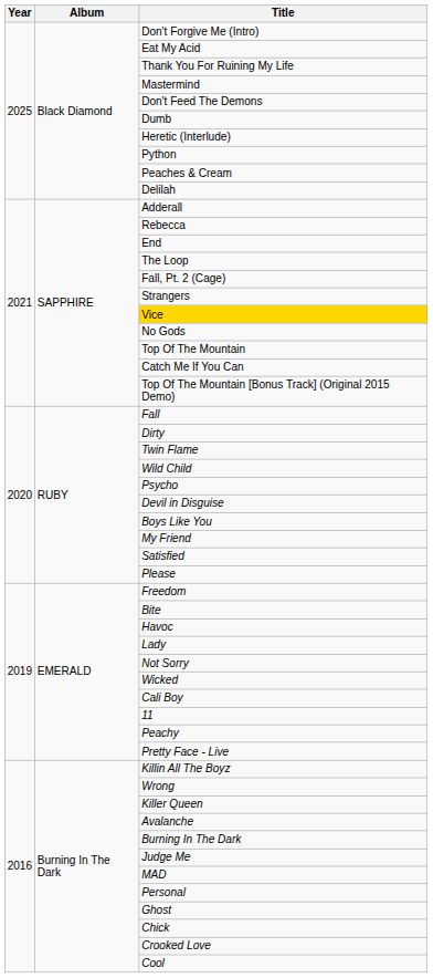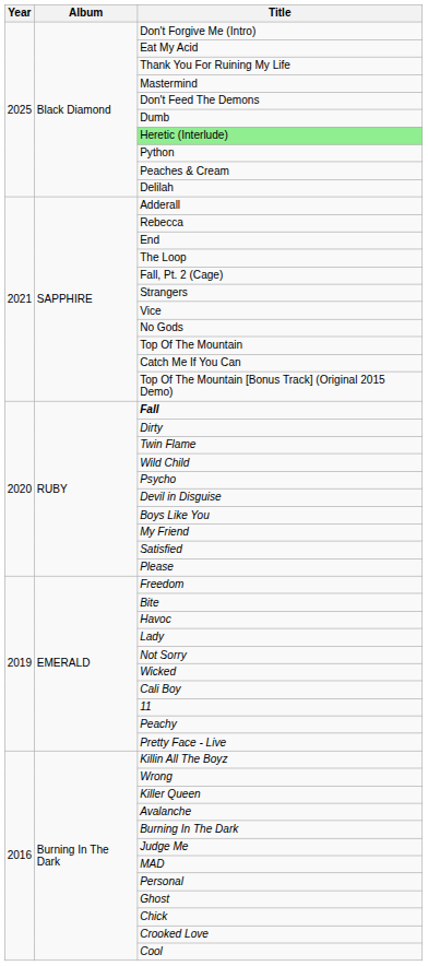Heretic (Interlude) | Title: no background -> lightgreen background
Vice | Title: gold background -> no background
Fall | Title: normal -> bold
